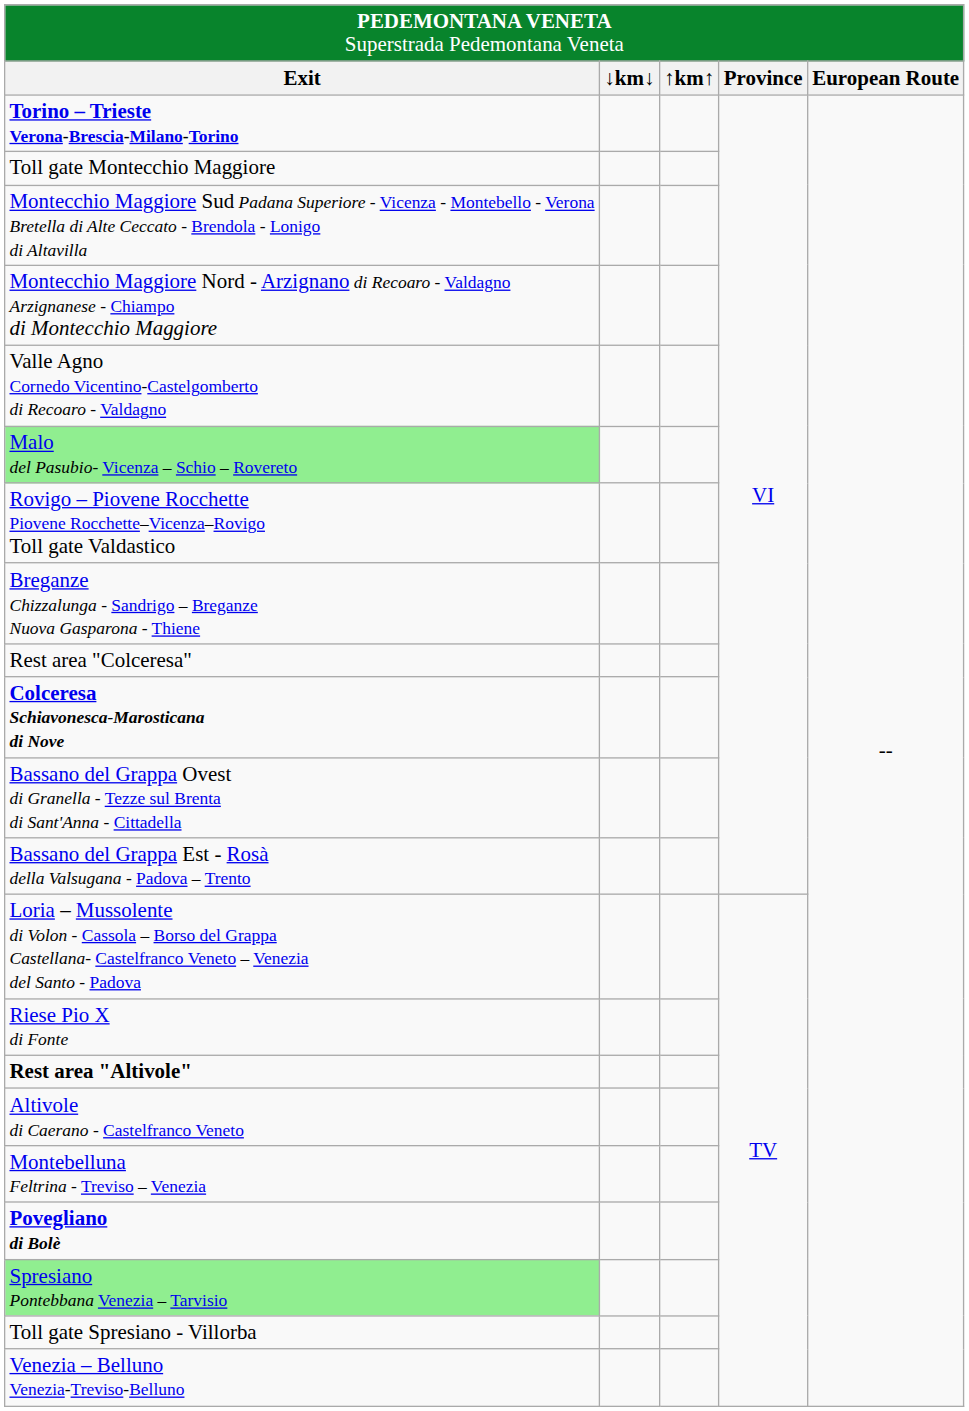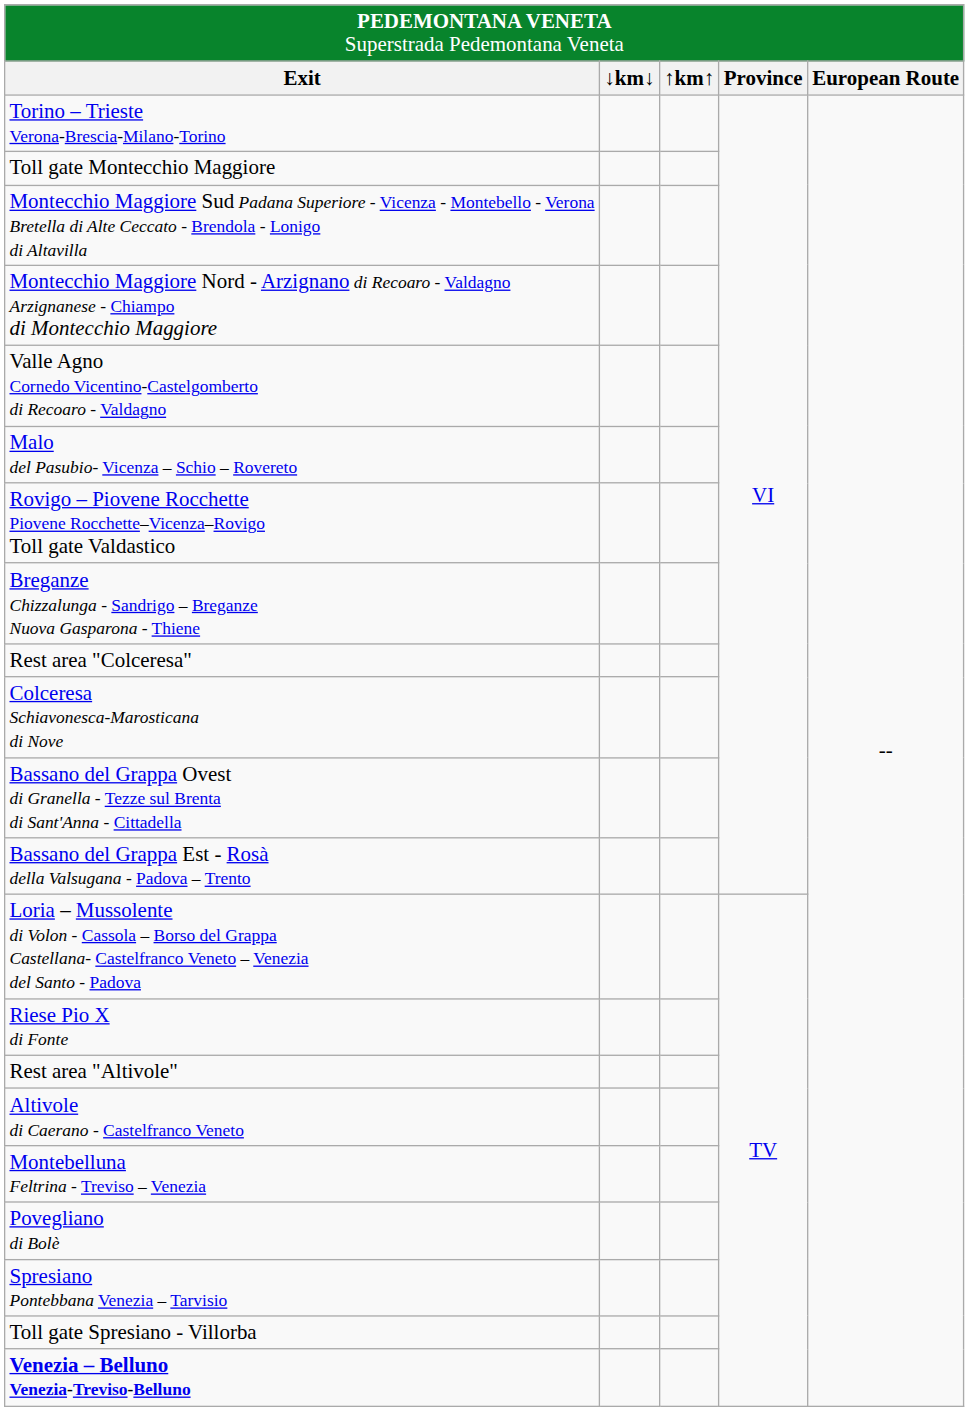Torino – Trieste Verona-Brescia-Milano-Torino | column 1: bold -> normal
Malo del Pasubio- Vicenza – Schio – Rovereto | column 1: lightgreen background -> no background
Colceresa Schiavonesca-Marosticana di Nove | column 1: bold -> normal
Rest area "Altivole" | column 1: bold -> normal
Povegliano di Bolè | column 1: bold -> normal
Spresiano Pontebbana Venezia – Tarvisio | column 1: lightgreen background -> no background
Venezia – Belluno Venezia-Treviso-Belluno | column 1: normal -> bold
